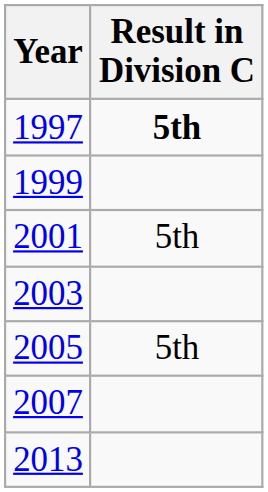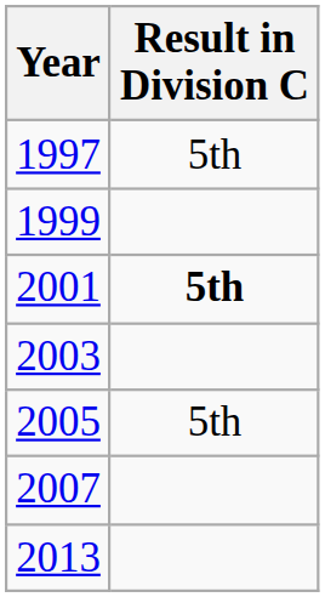1997 | Result in Division C: bold -> normal
2001 | Result in Division C: normal -> bold
